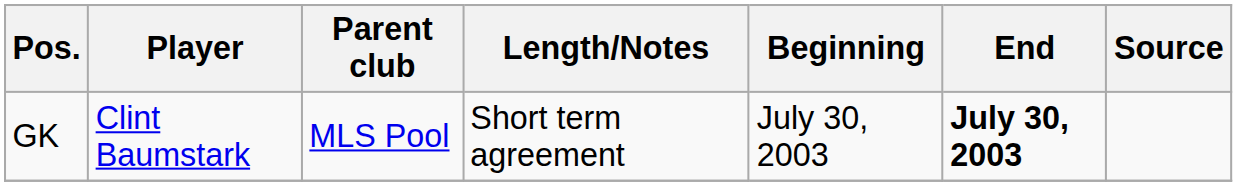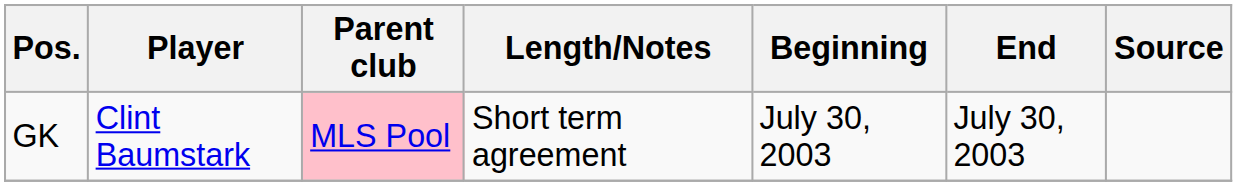GK | Parent club: no background -> pink background
GK | End: bold -> normal
